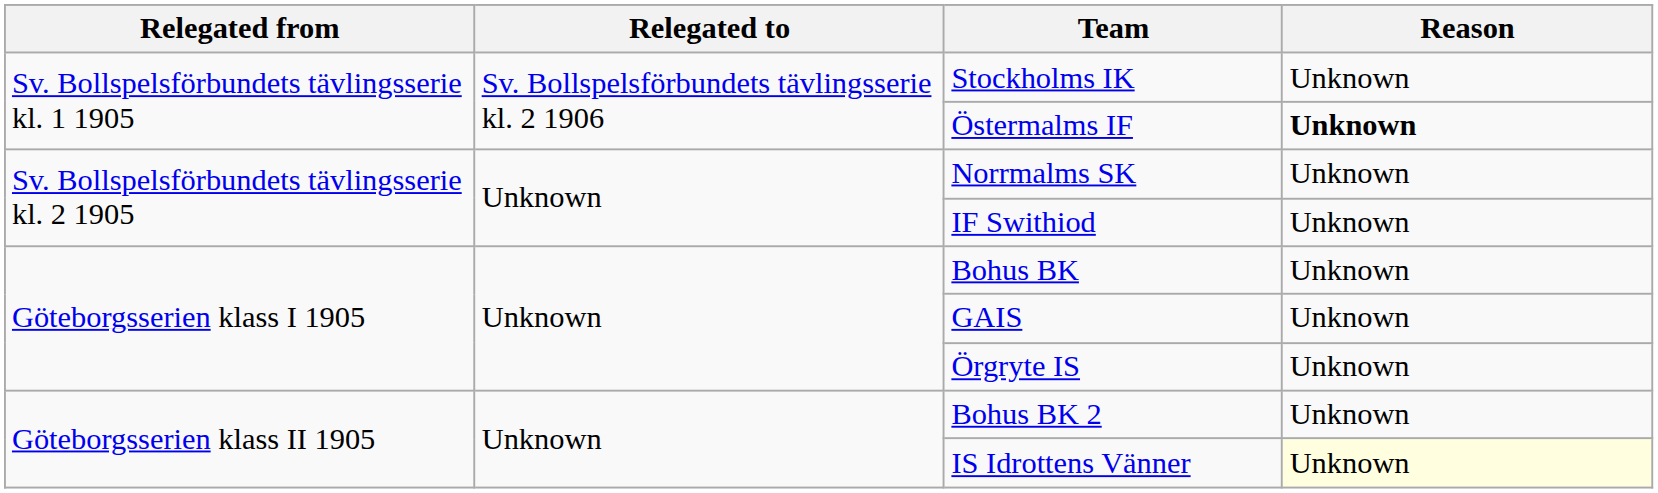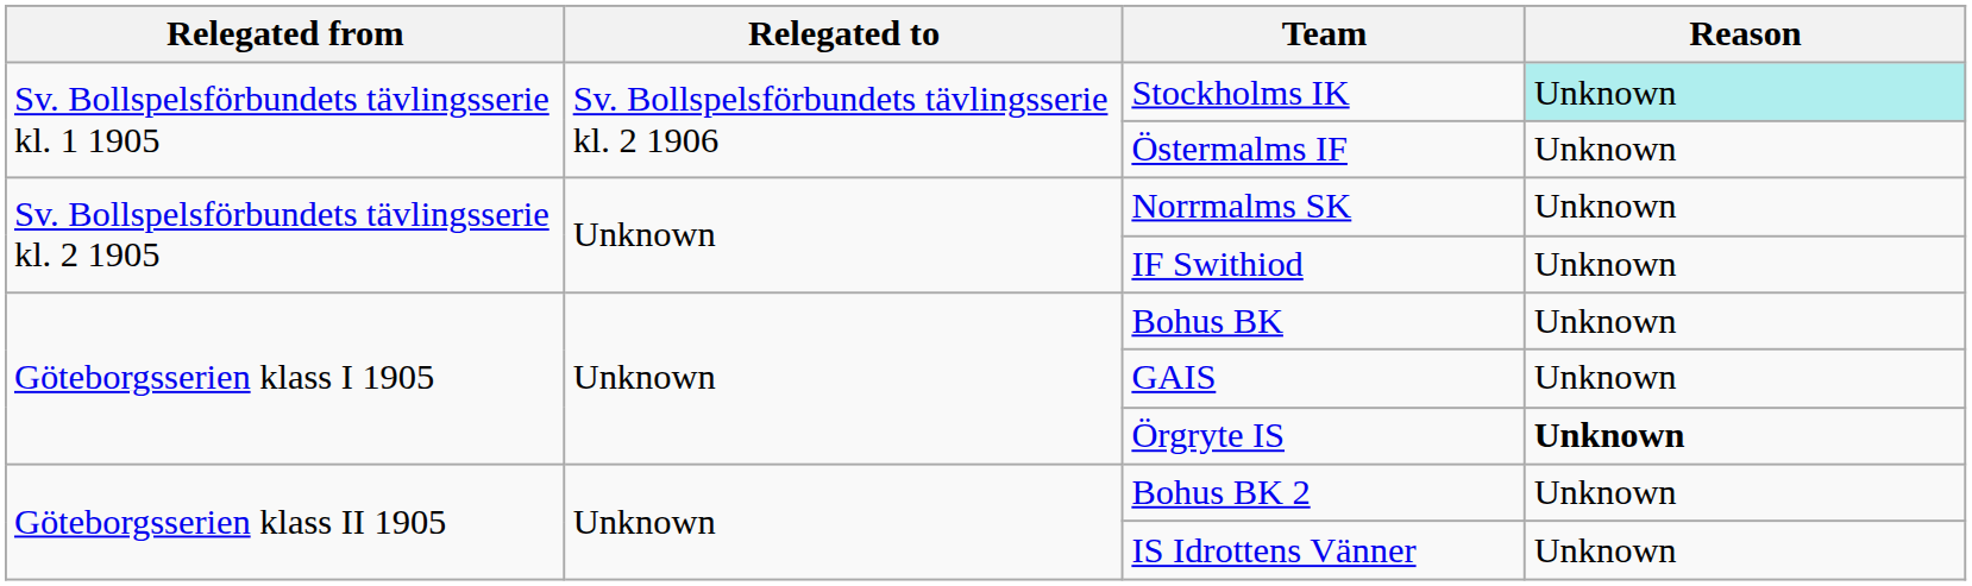Stockholms IK | Reason: no background -> paleturquoise background
Östermalms IF | Reason: bold -> normal
Örgryte IS | Reason: normal -> bold
IS Idrottens Vänner | Reason: lightyellow background -> no background
